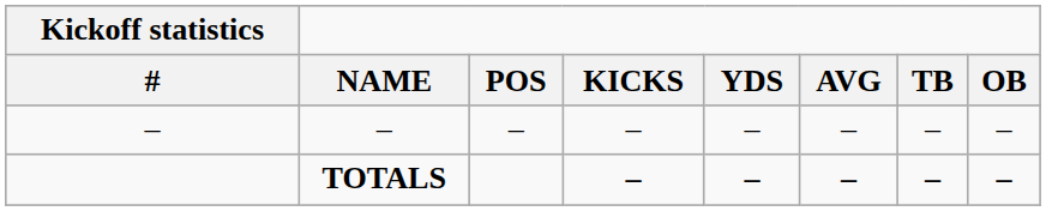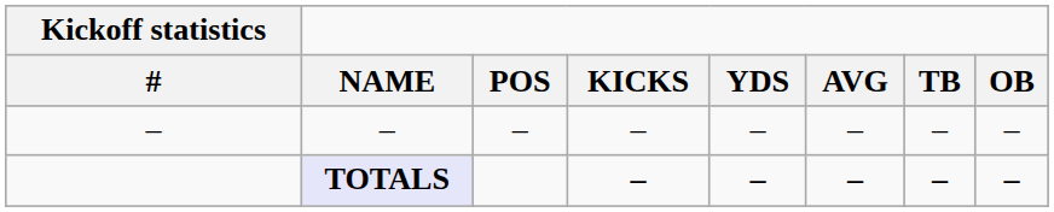row 4 | NAME: no background -> lavender background
